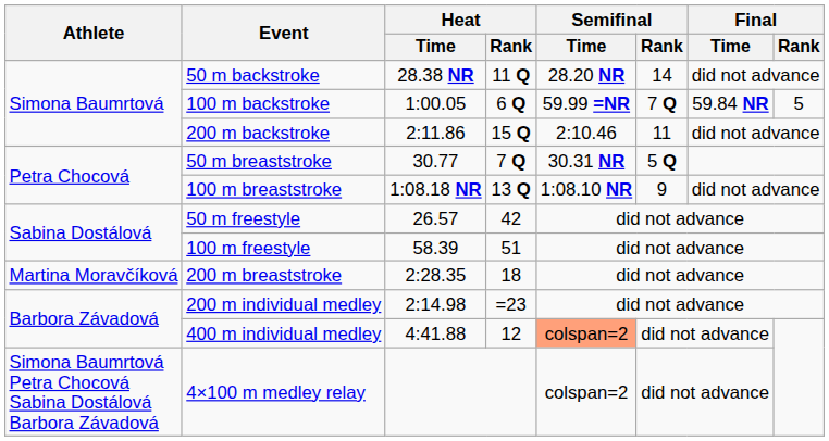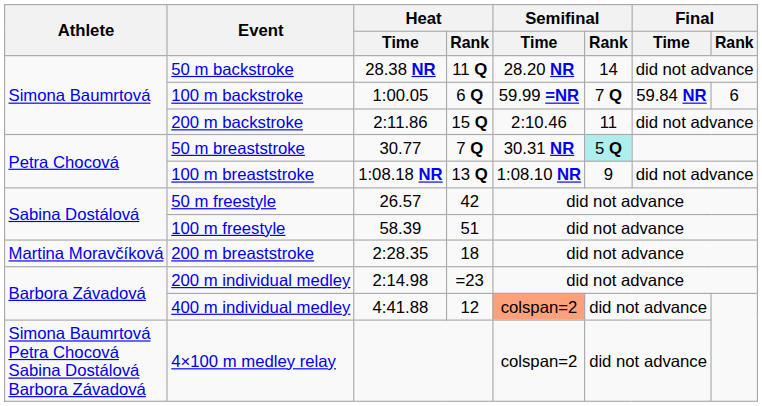100 m backstroke | Final / Rank: 5 -> 6
50 m breaststroke | Semifinal / Rank: no background -> paleturquoise background
